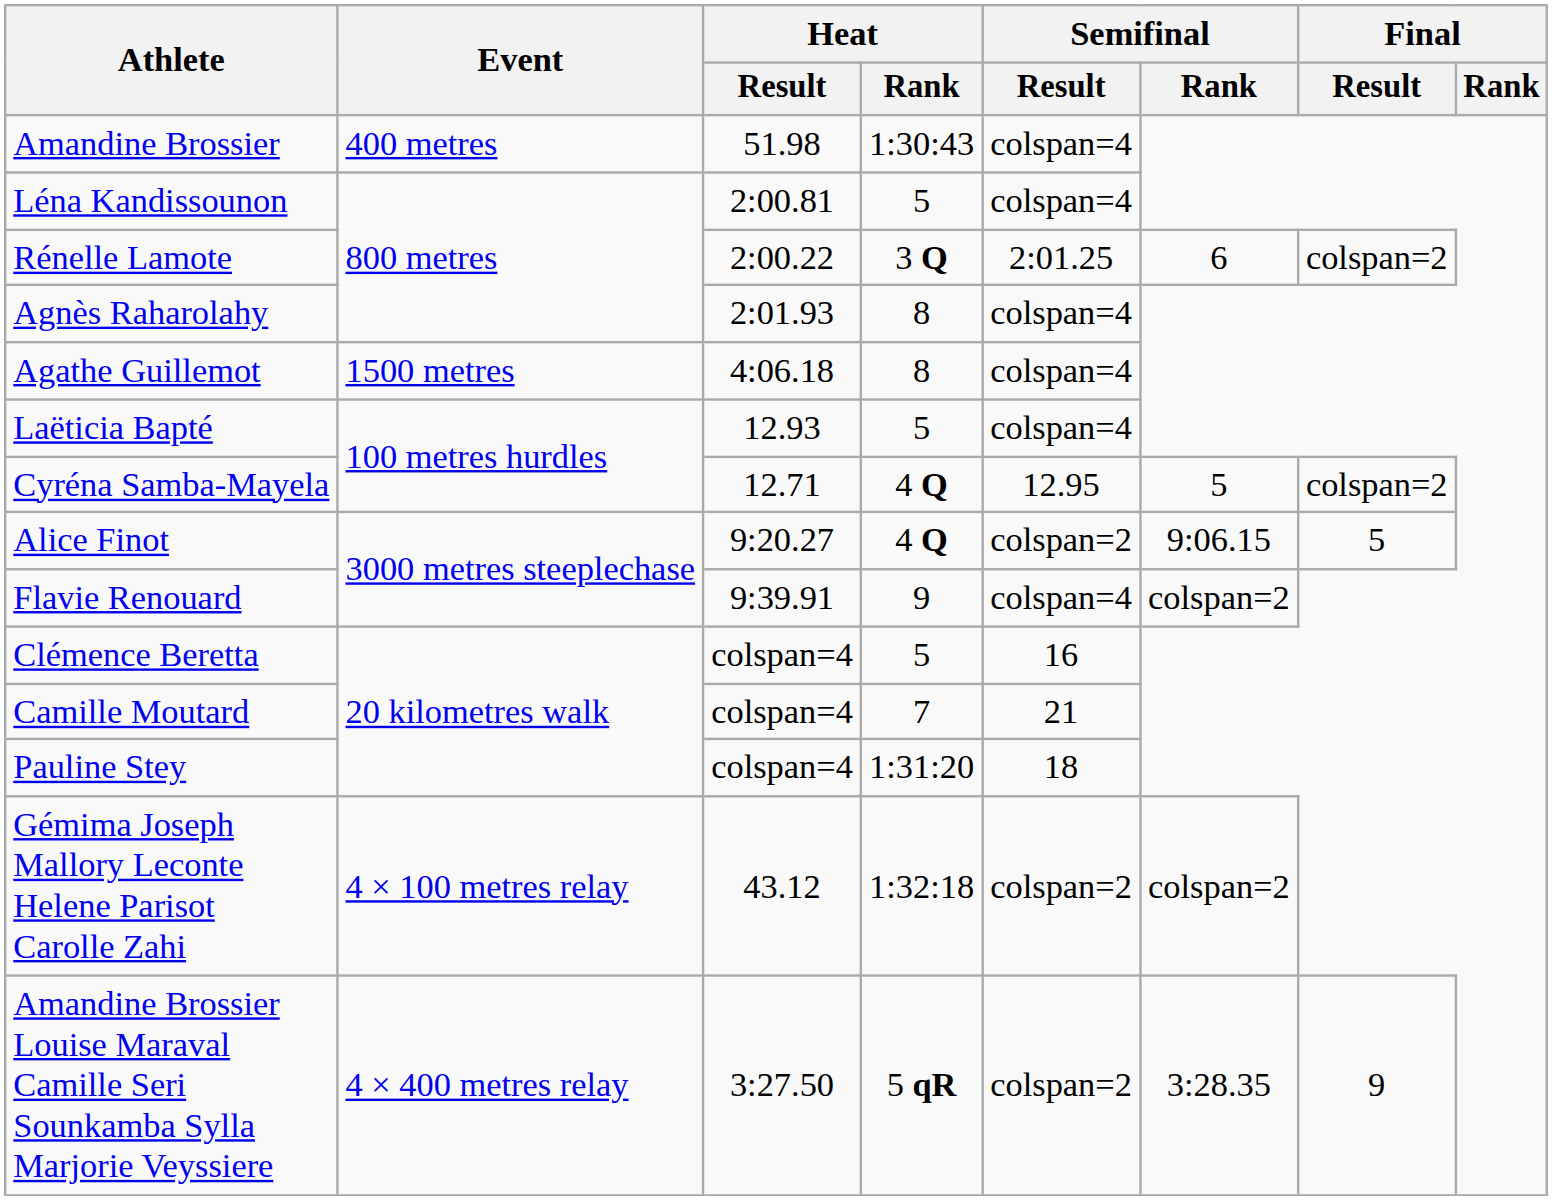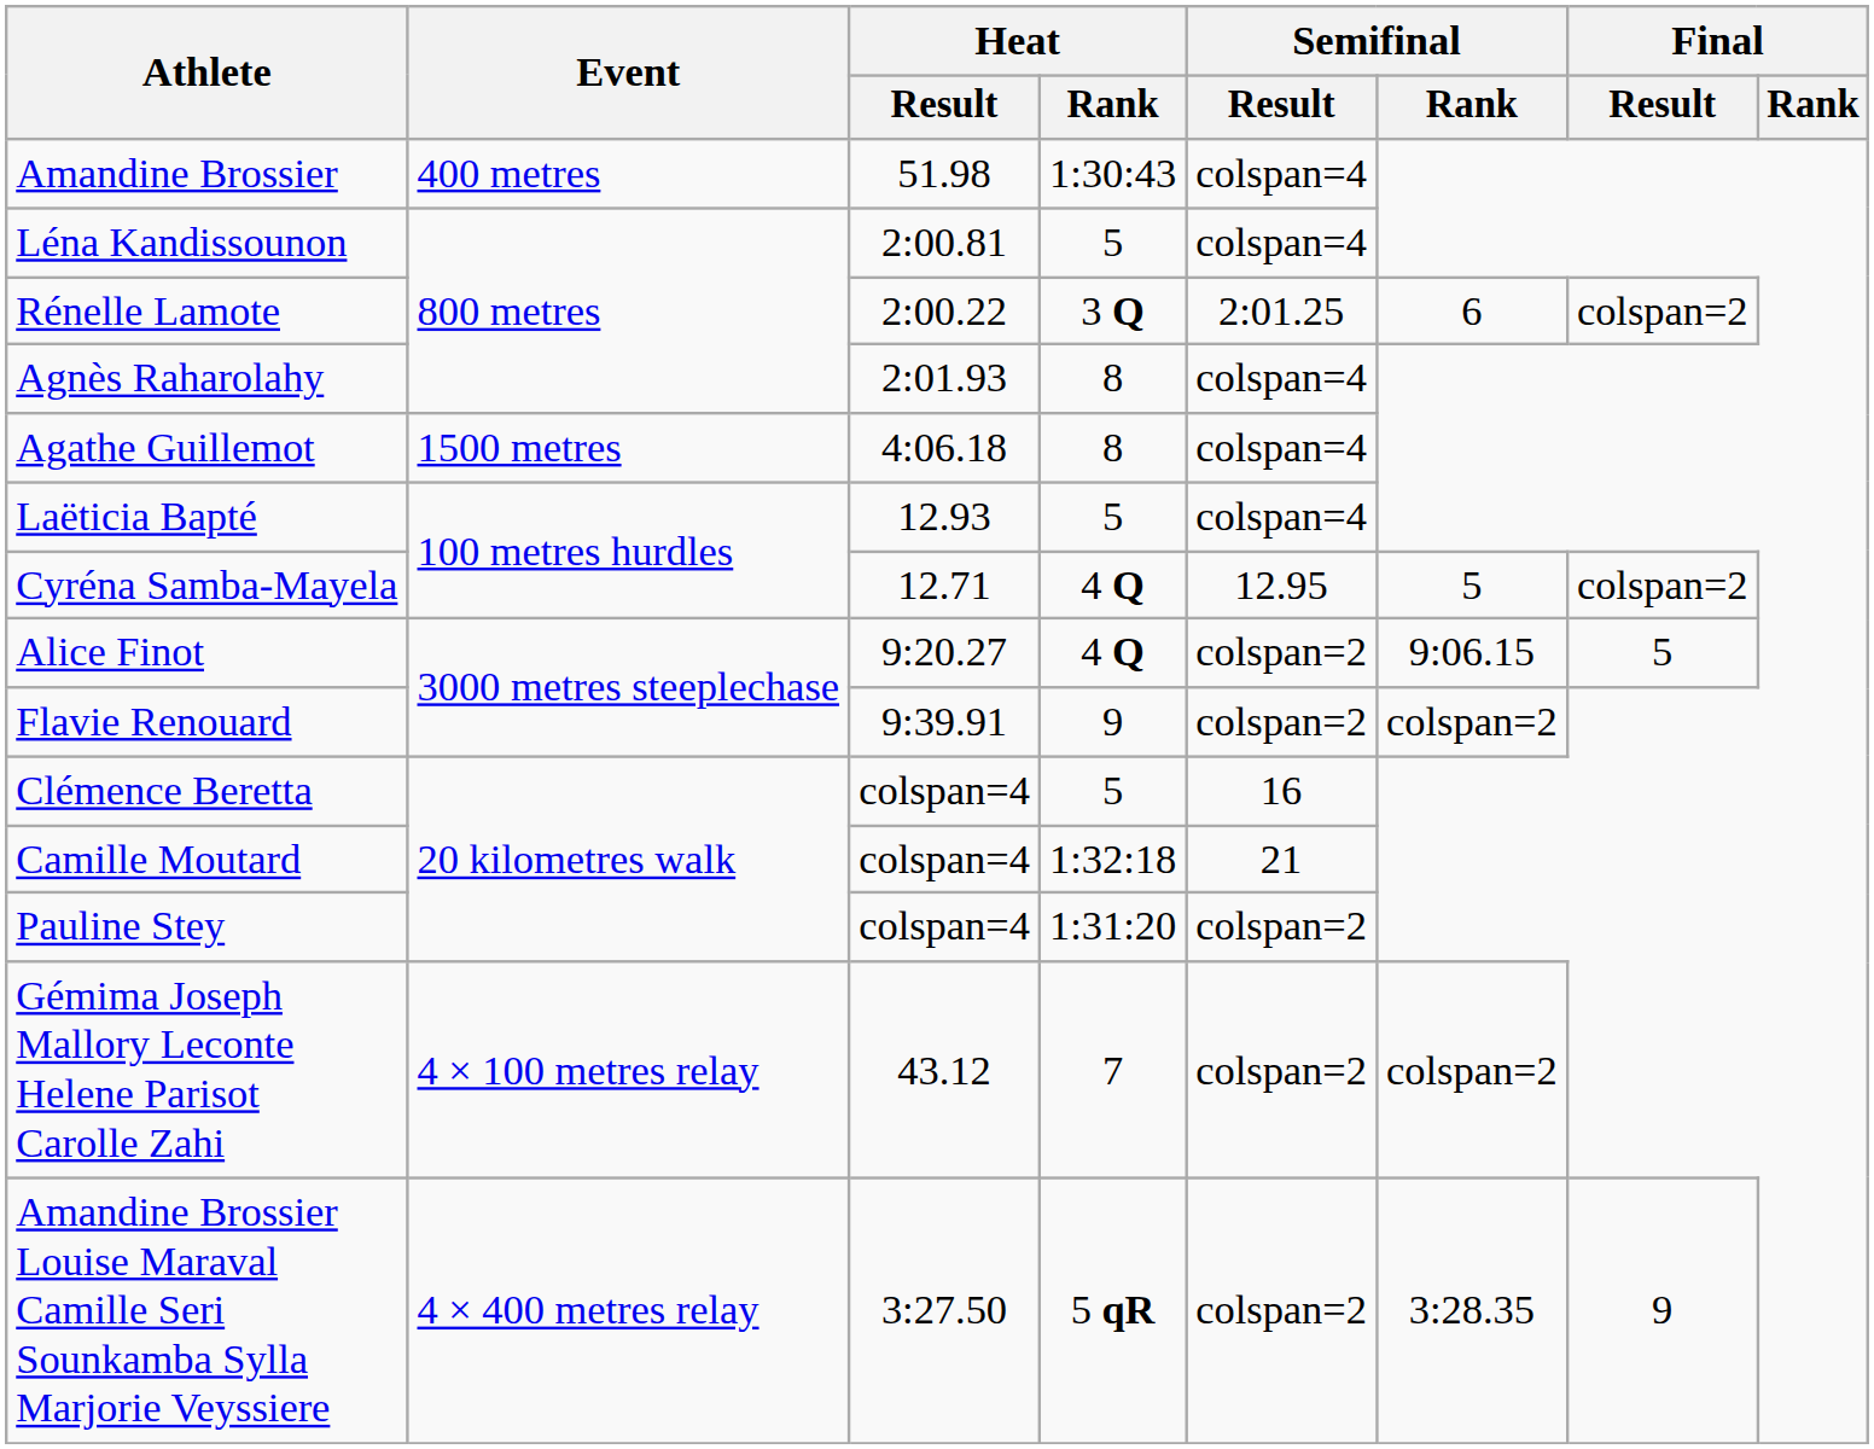Flavie Renouard | Semifinal / Result: colspan=4 -> colspan=2
Camille Moutard | Heat / Rank: 7 -> 1:32:18
Pauline Stey | Semifinal / Result: 18 -> colspan=2
Gémima Joseph Mallory Leconte Helene Parisot Carolle Zahi | Heat / Rank: 1:32:18 -> 7
